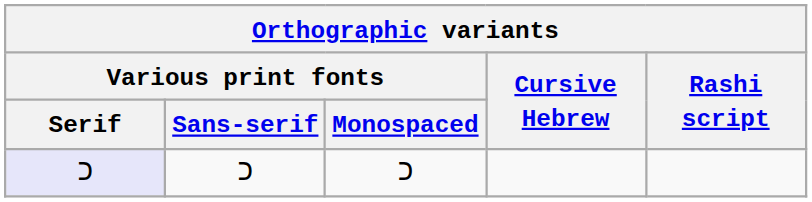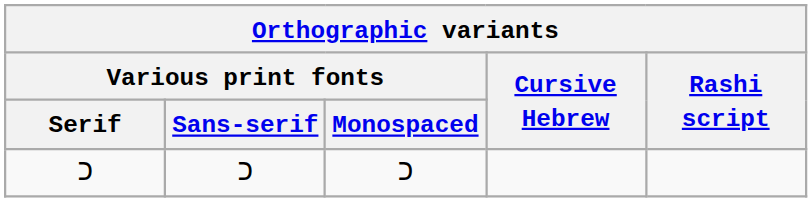row 4 | Various print fonts / Serif: lavender background -> no background
